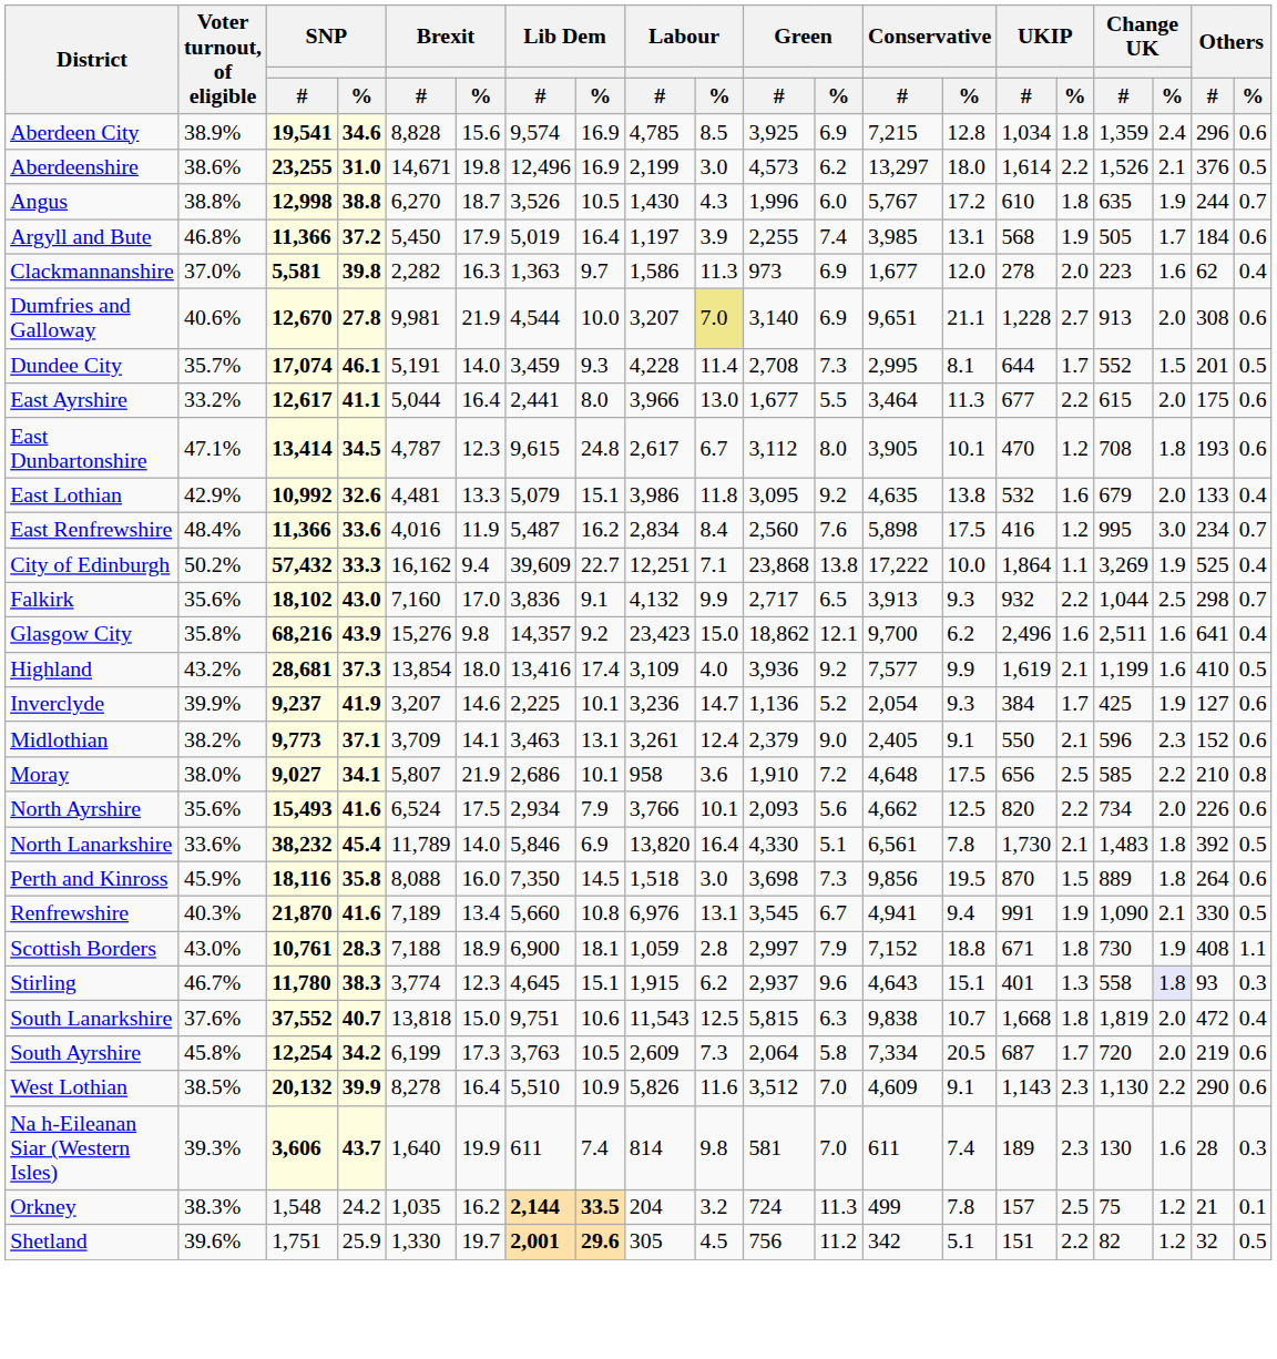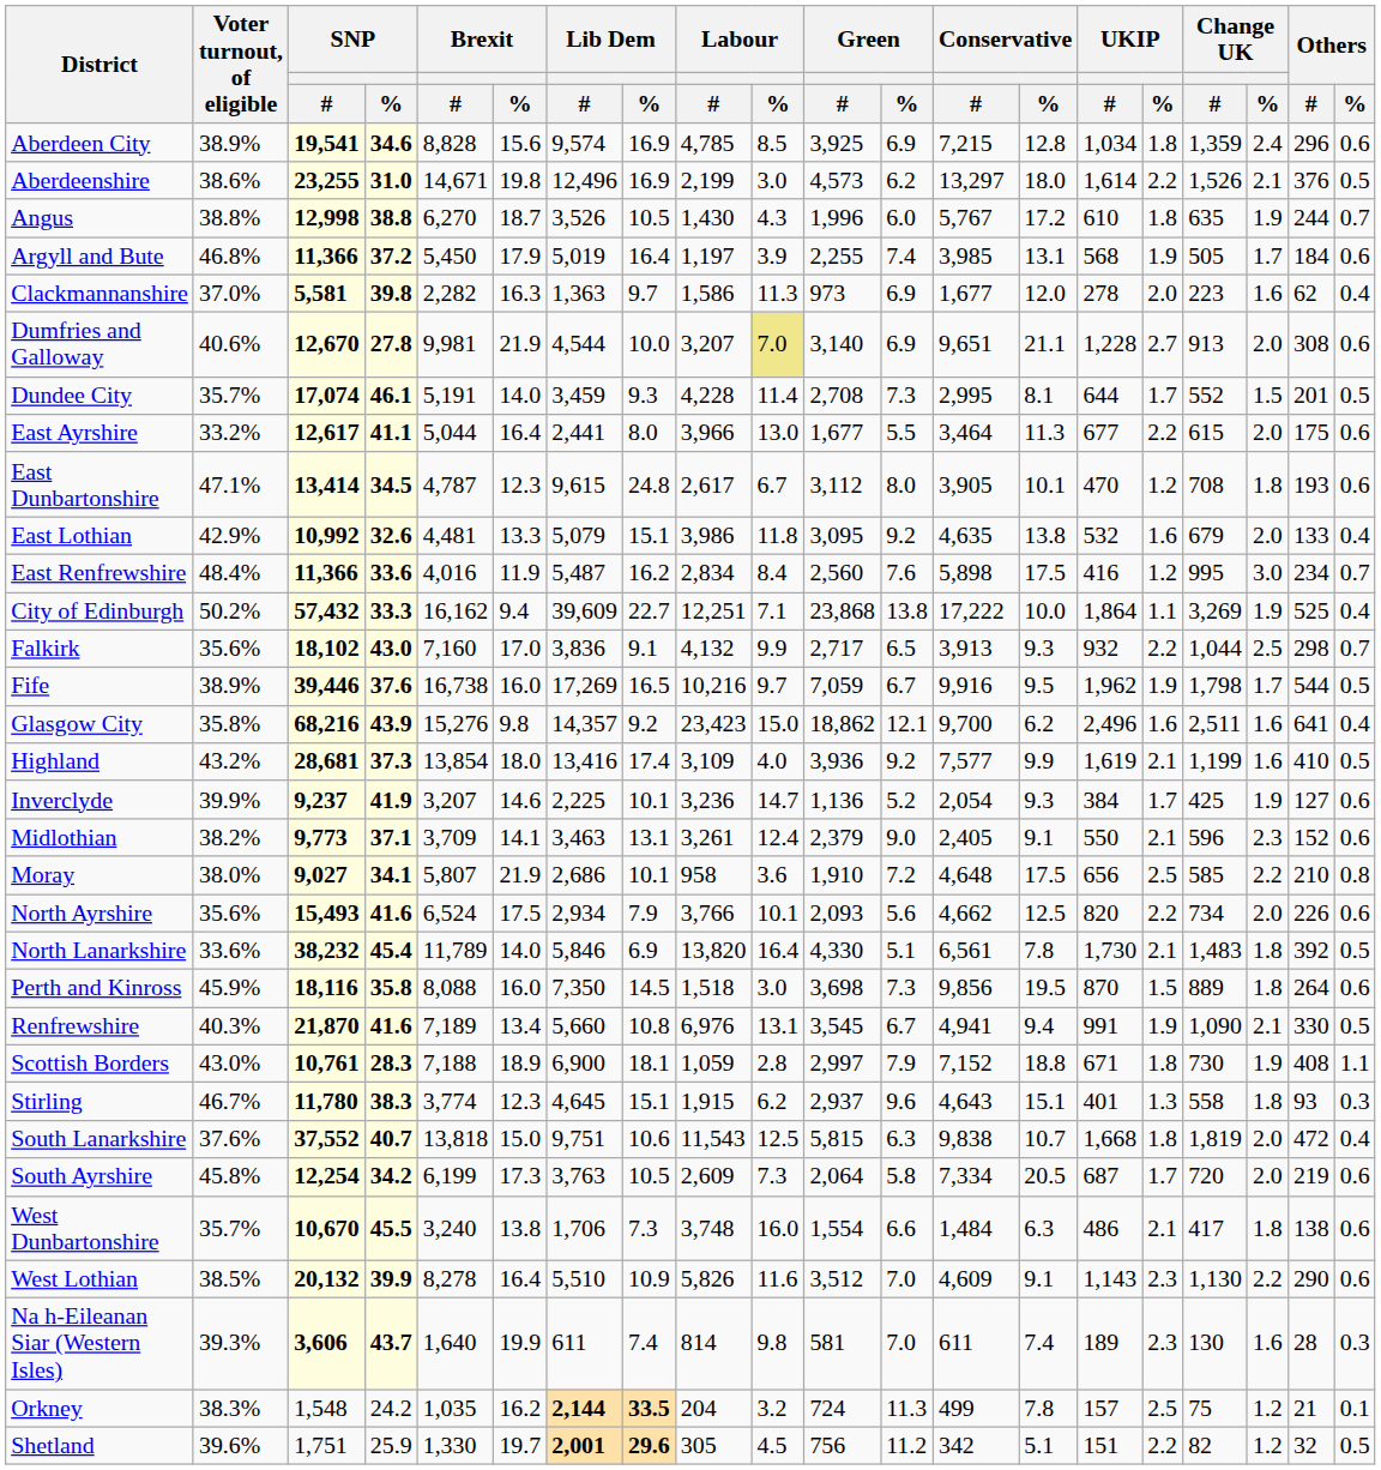+ row: Fife | 38.9% | 39,446 | 37.6 | 16,738 | 16.0 | 17,269 | 16.5 | 10,216 | 9.7 | 7,059 | 6.7 | 9,916 | 9.5 | 1,962 | 1.9 | 1,798 | 1.7 | 544 | 0.5
Stirling | Change UK / %: lavender background -> no background
+ row: West Dunbartonshire | 35.7% | 10,670 | 45.5 | 3,240 | 13.8 | 1,706 | 7.3 | 3,748 | 16.0 | 1,554 | 6.6 | 1,484 | 6.3 | 486 | 2.1 | 417 | 1.8 | 138 | 0.6
